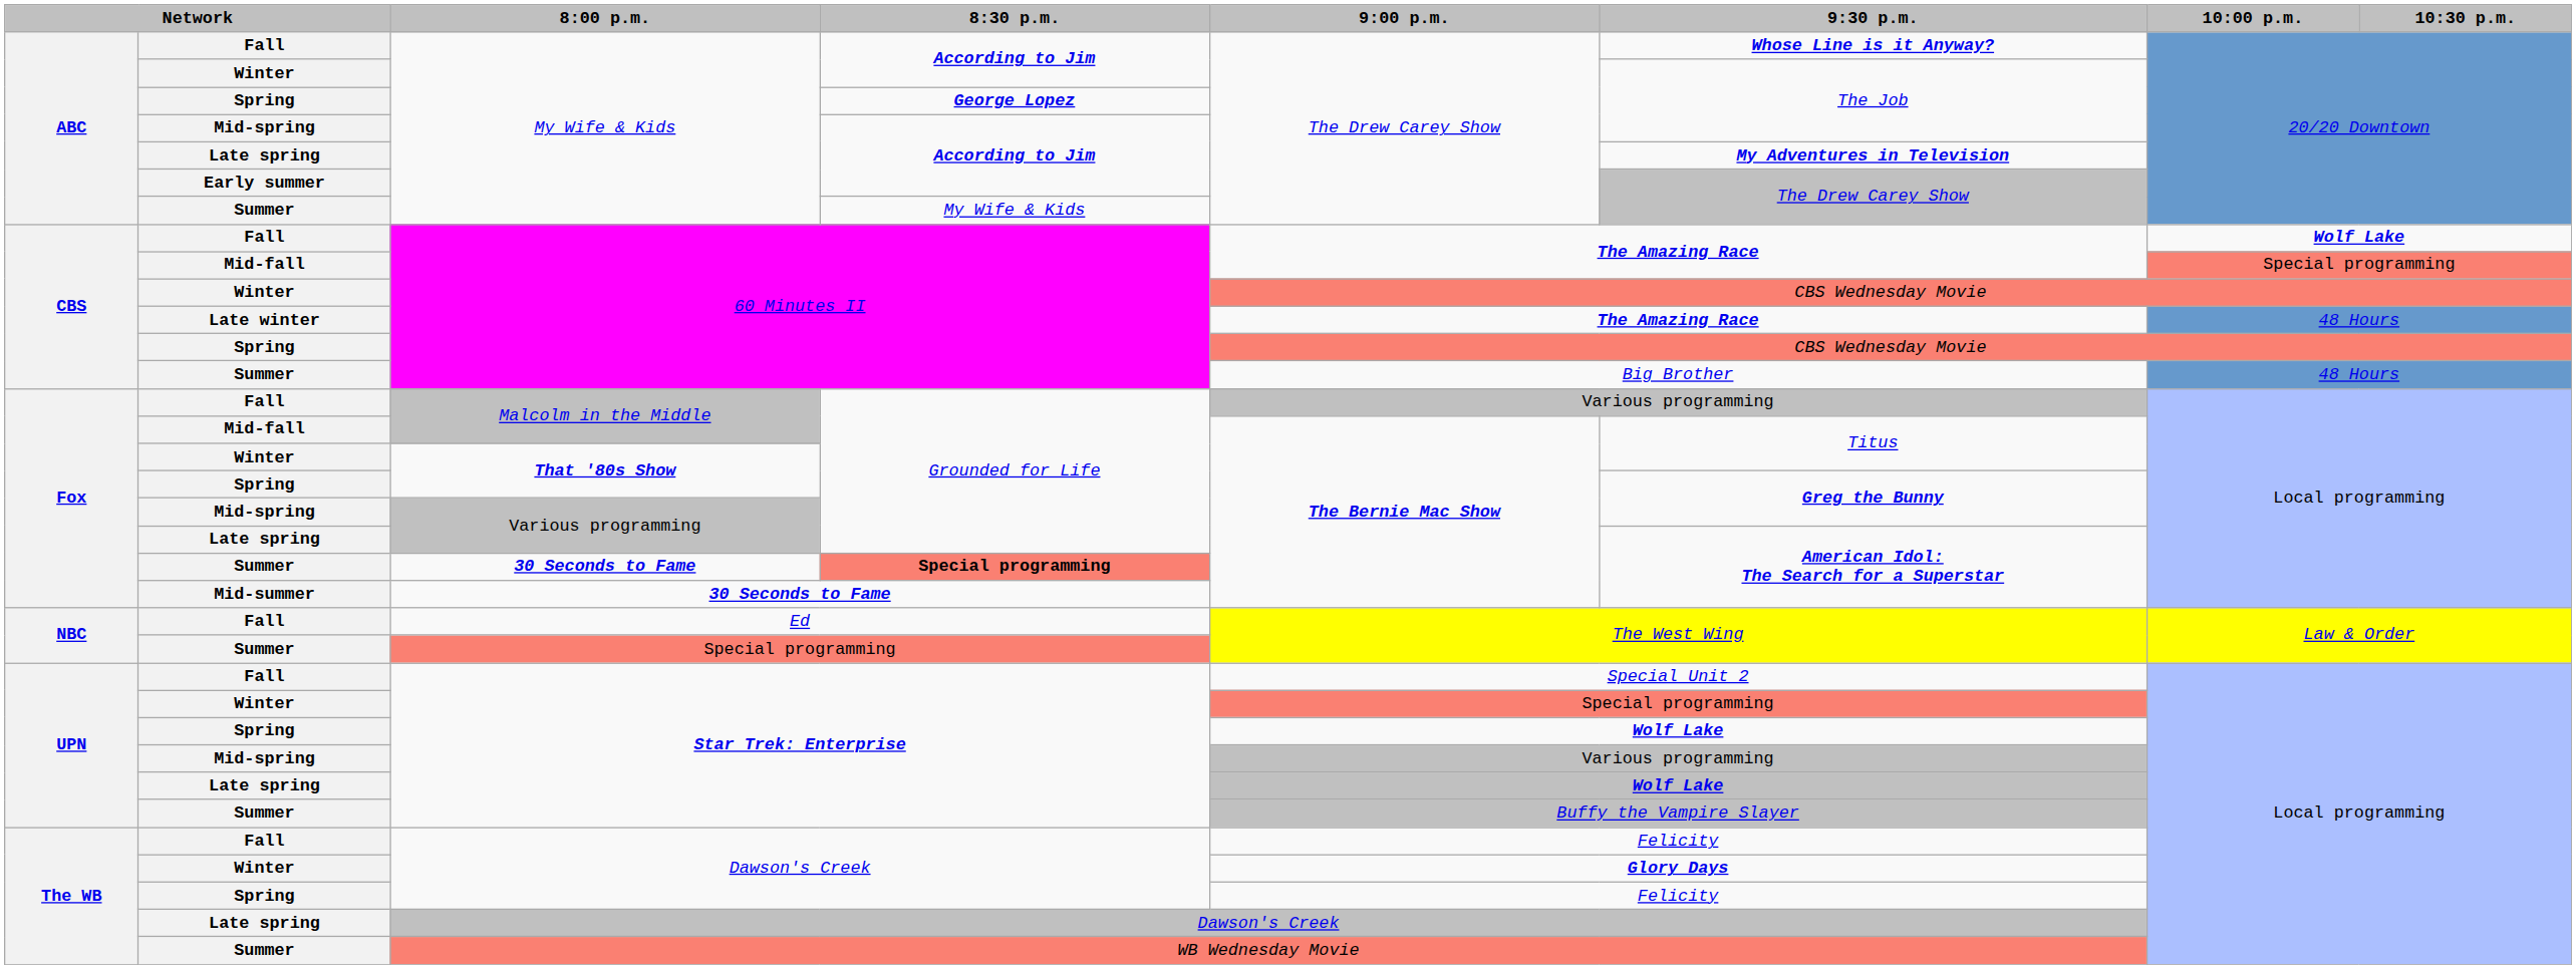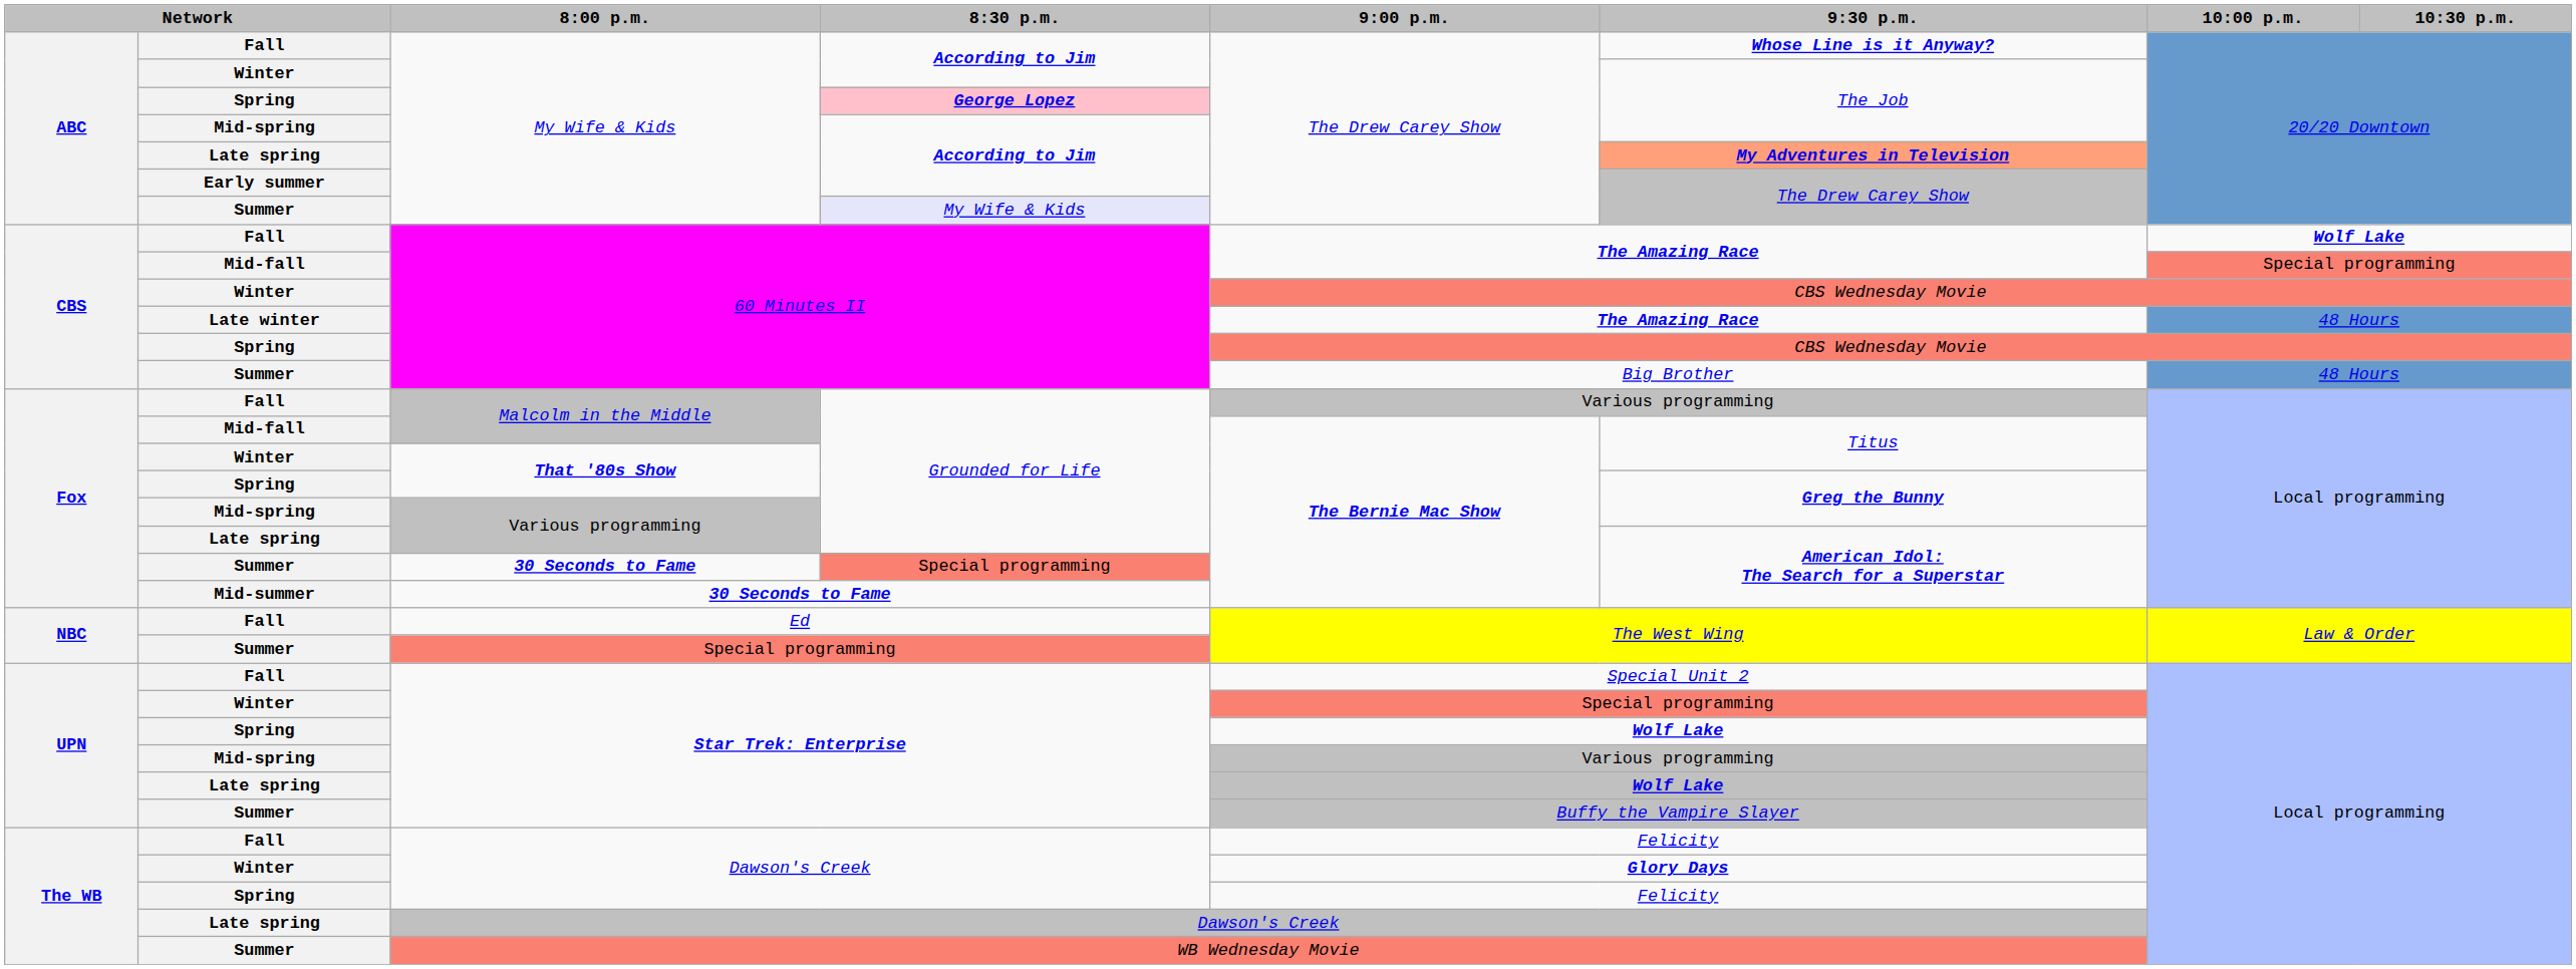Spring / My Wife & Kids | 8:30 p.m.: no background -> pink background
Late spring / My Wife & Kids | 9:30 p.m.: no background -> lightsalmon background
Summer / My Wife & Kids | 8:30 p.m.: no background -> lavender background
Summer / 30 Seconds to Fame | 8:30 p.m.: bold -> normal
